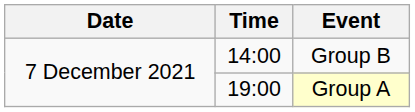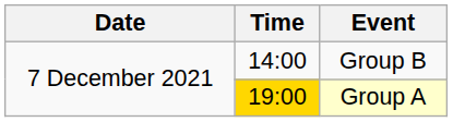Group A | Time: no background -> gold background
